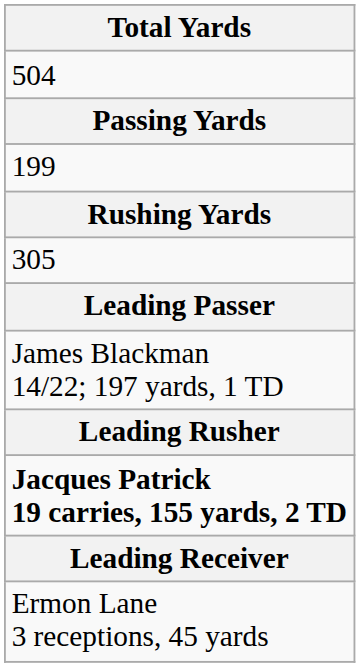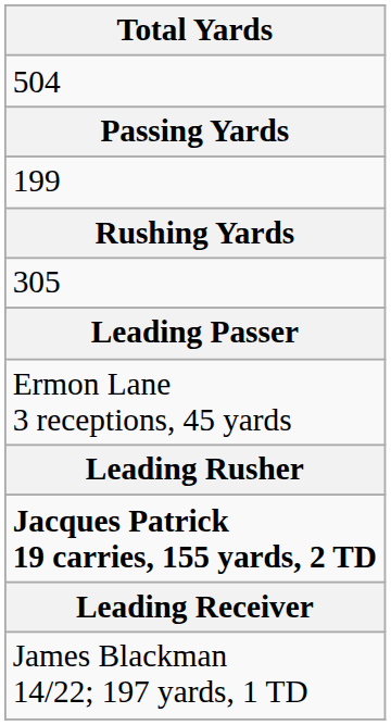row 8 | column 1: James Blackman 14/22; 197 yards, 1 TD -> Ermon Lane 3 receptions, 45 yards
row 12 | column 1: Ermon Lane 3 receptions, 45 yards -> James Blackman 14/22; 197 yards, 1 TD
